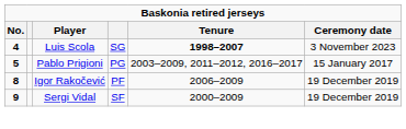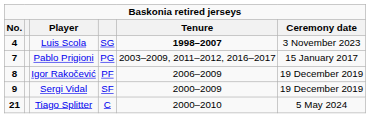Pablo Prigioni | No.: 5 -> 7
+ row: 21 | Tiago Splitter | C | 2000–2010 | 5 May 2024
